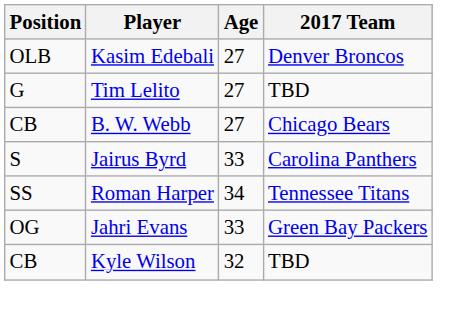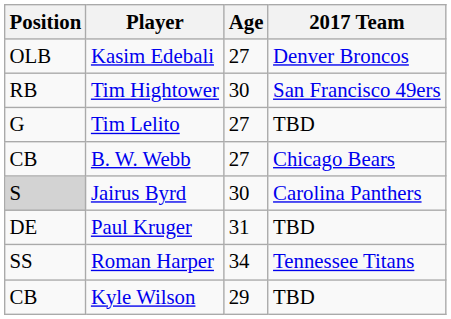+ row: RB | Tim Hightower | 30 | San Francisco 49ers
Jairus Byrd | Position: no background -> lightgrey background
Jairus Byrd | Age: 33 -> 30
+ row: DE | Paul Kruger | 31 | TBD
- row: OG | Jahri Evans | 33 | Green Bay Packers
Kyle Wilson | Age: 32 -> 29
